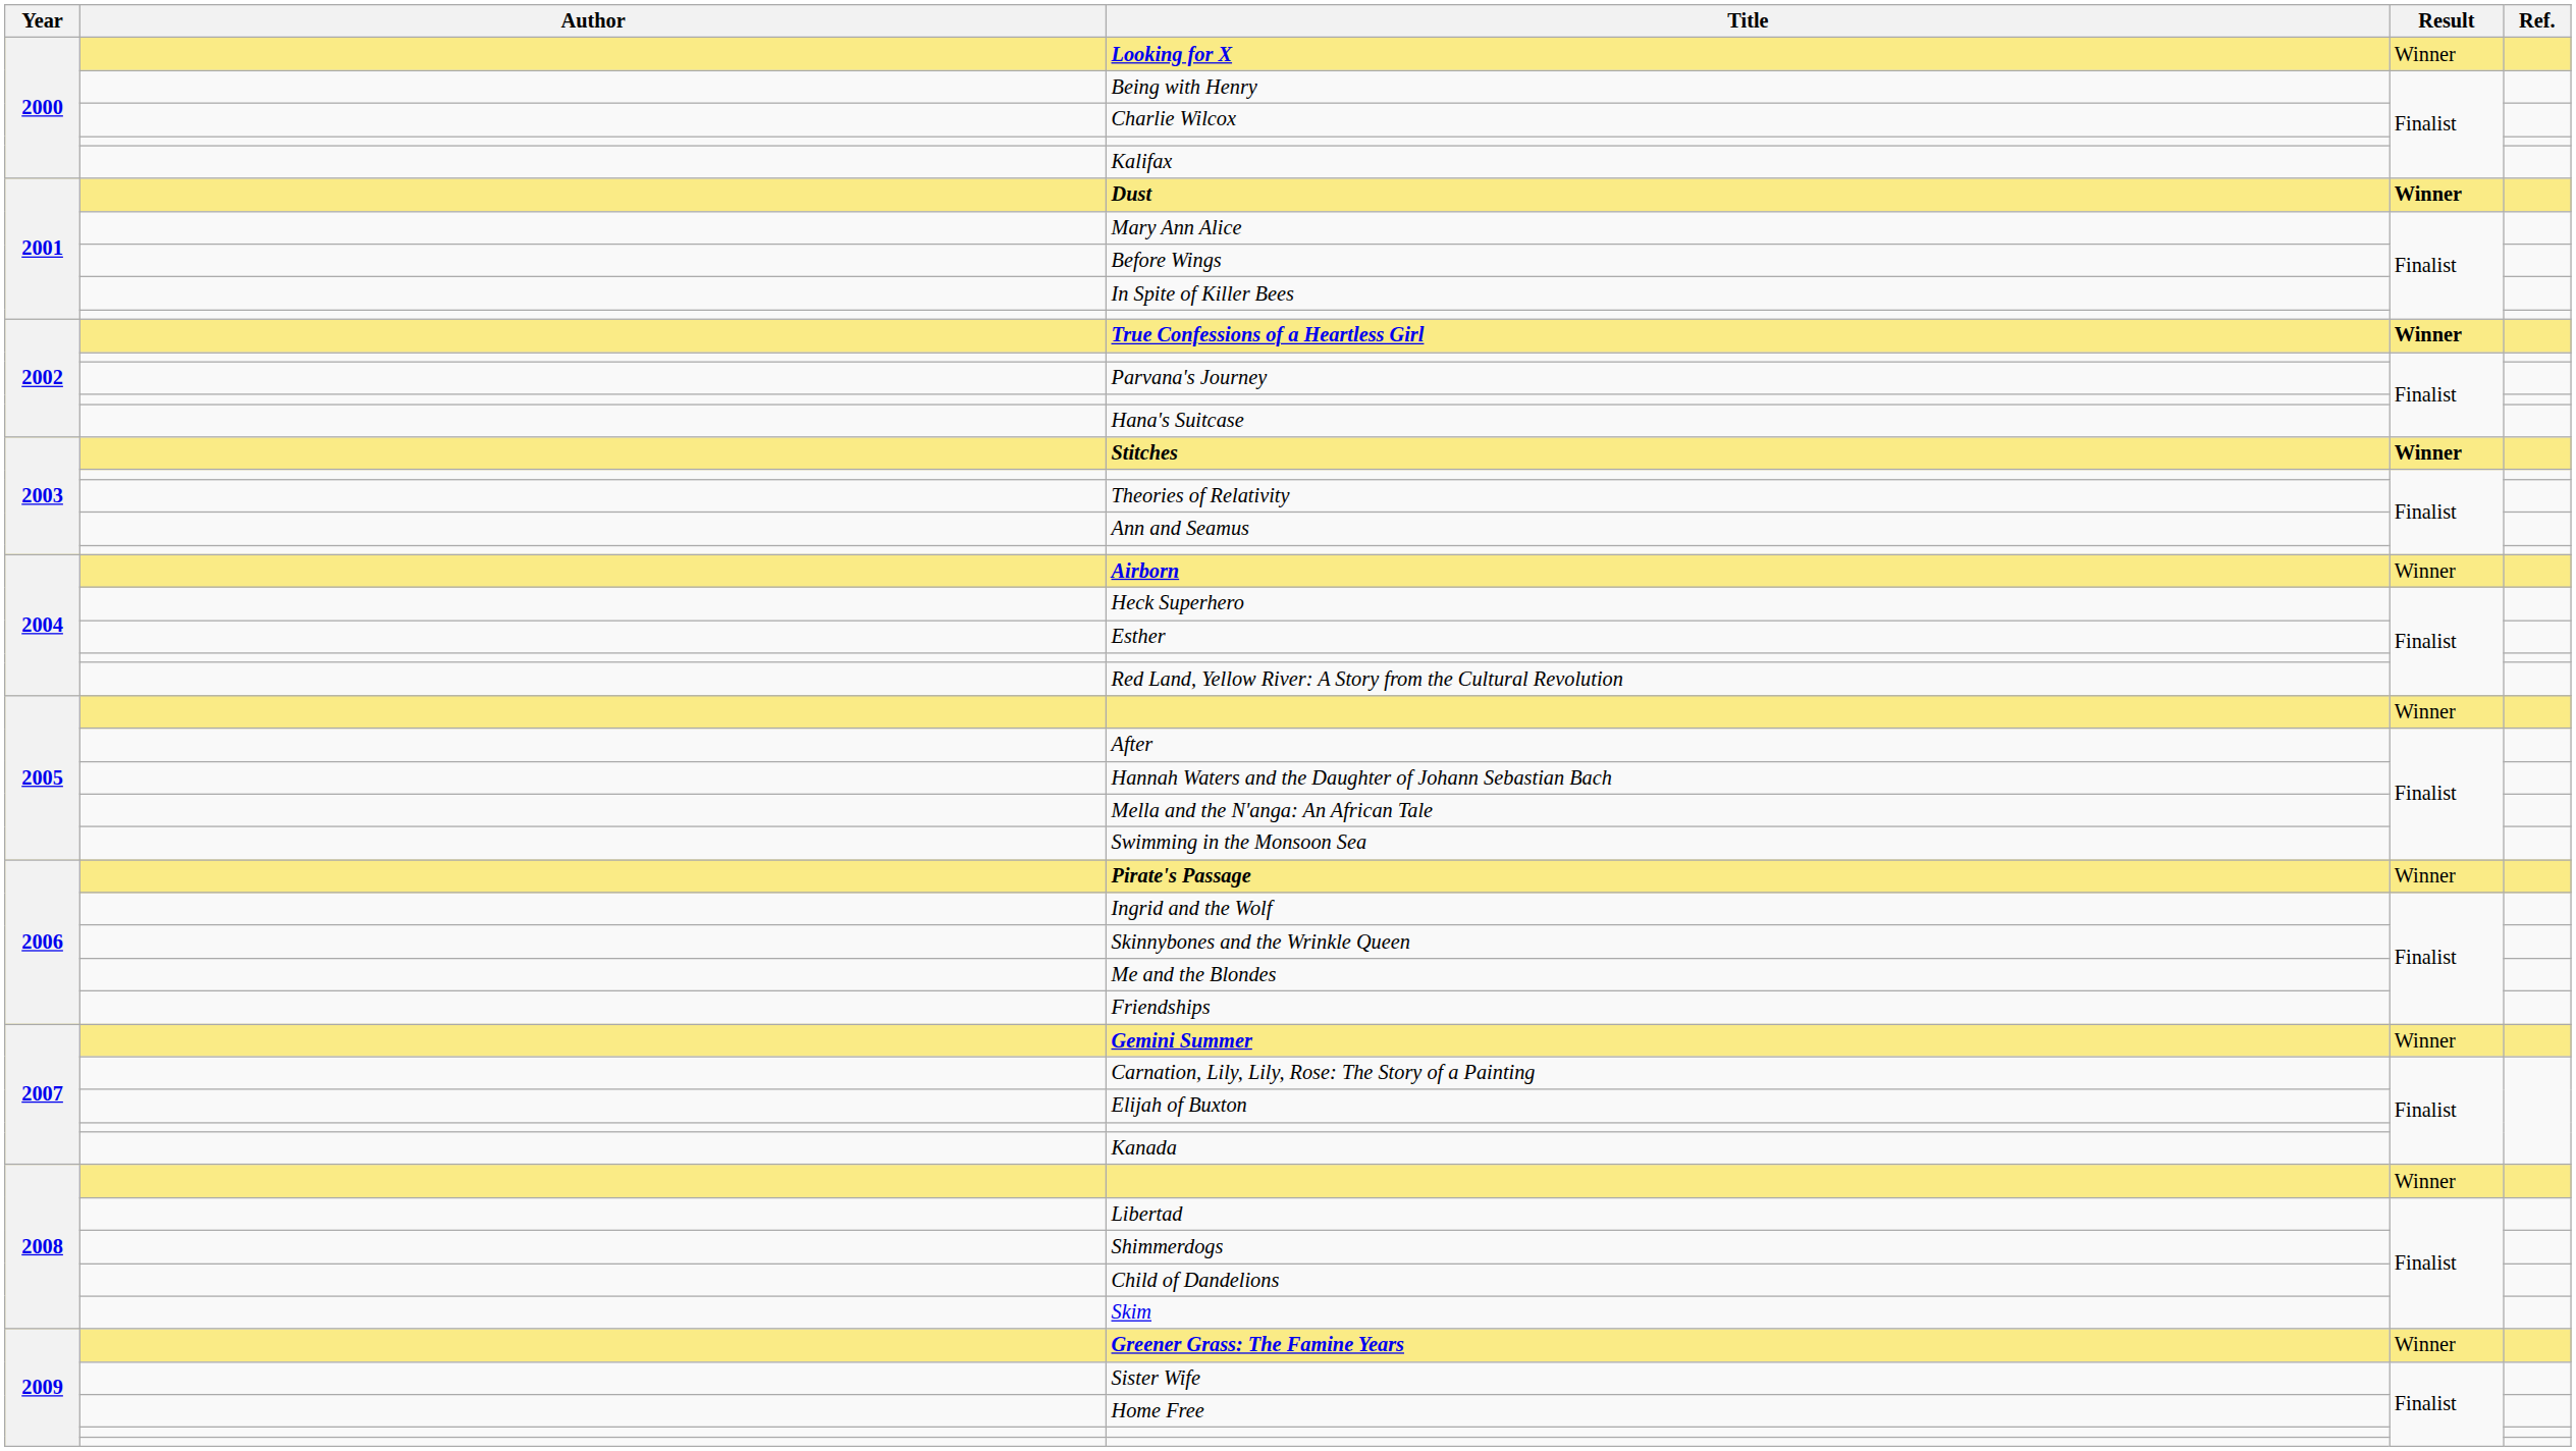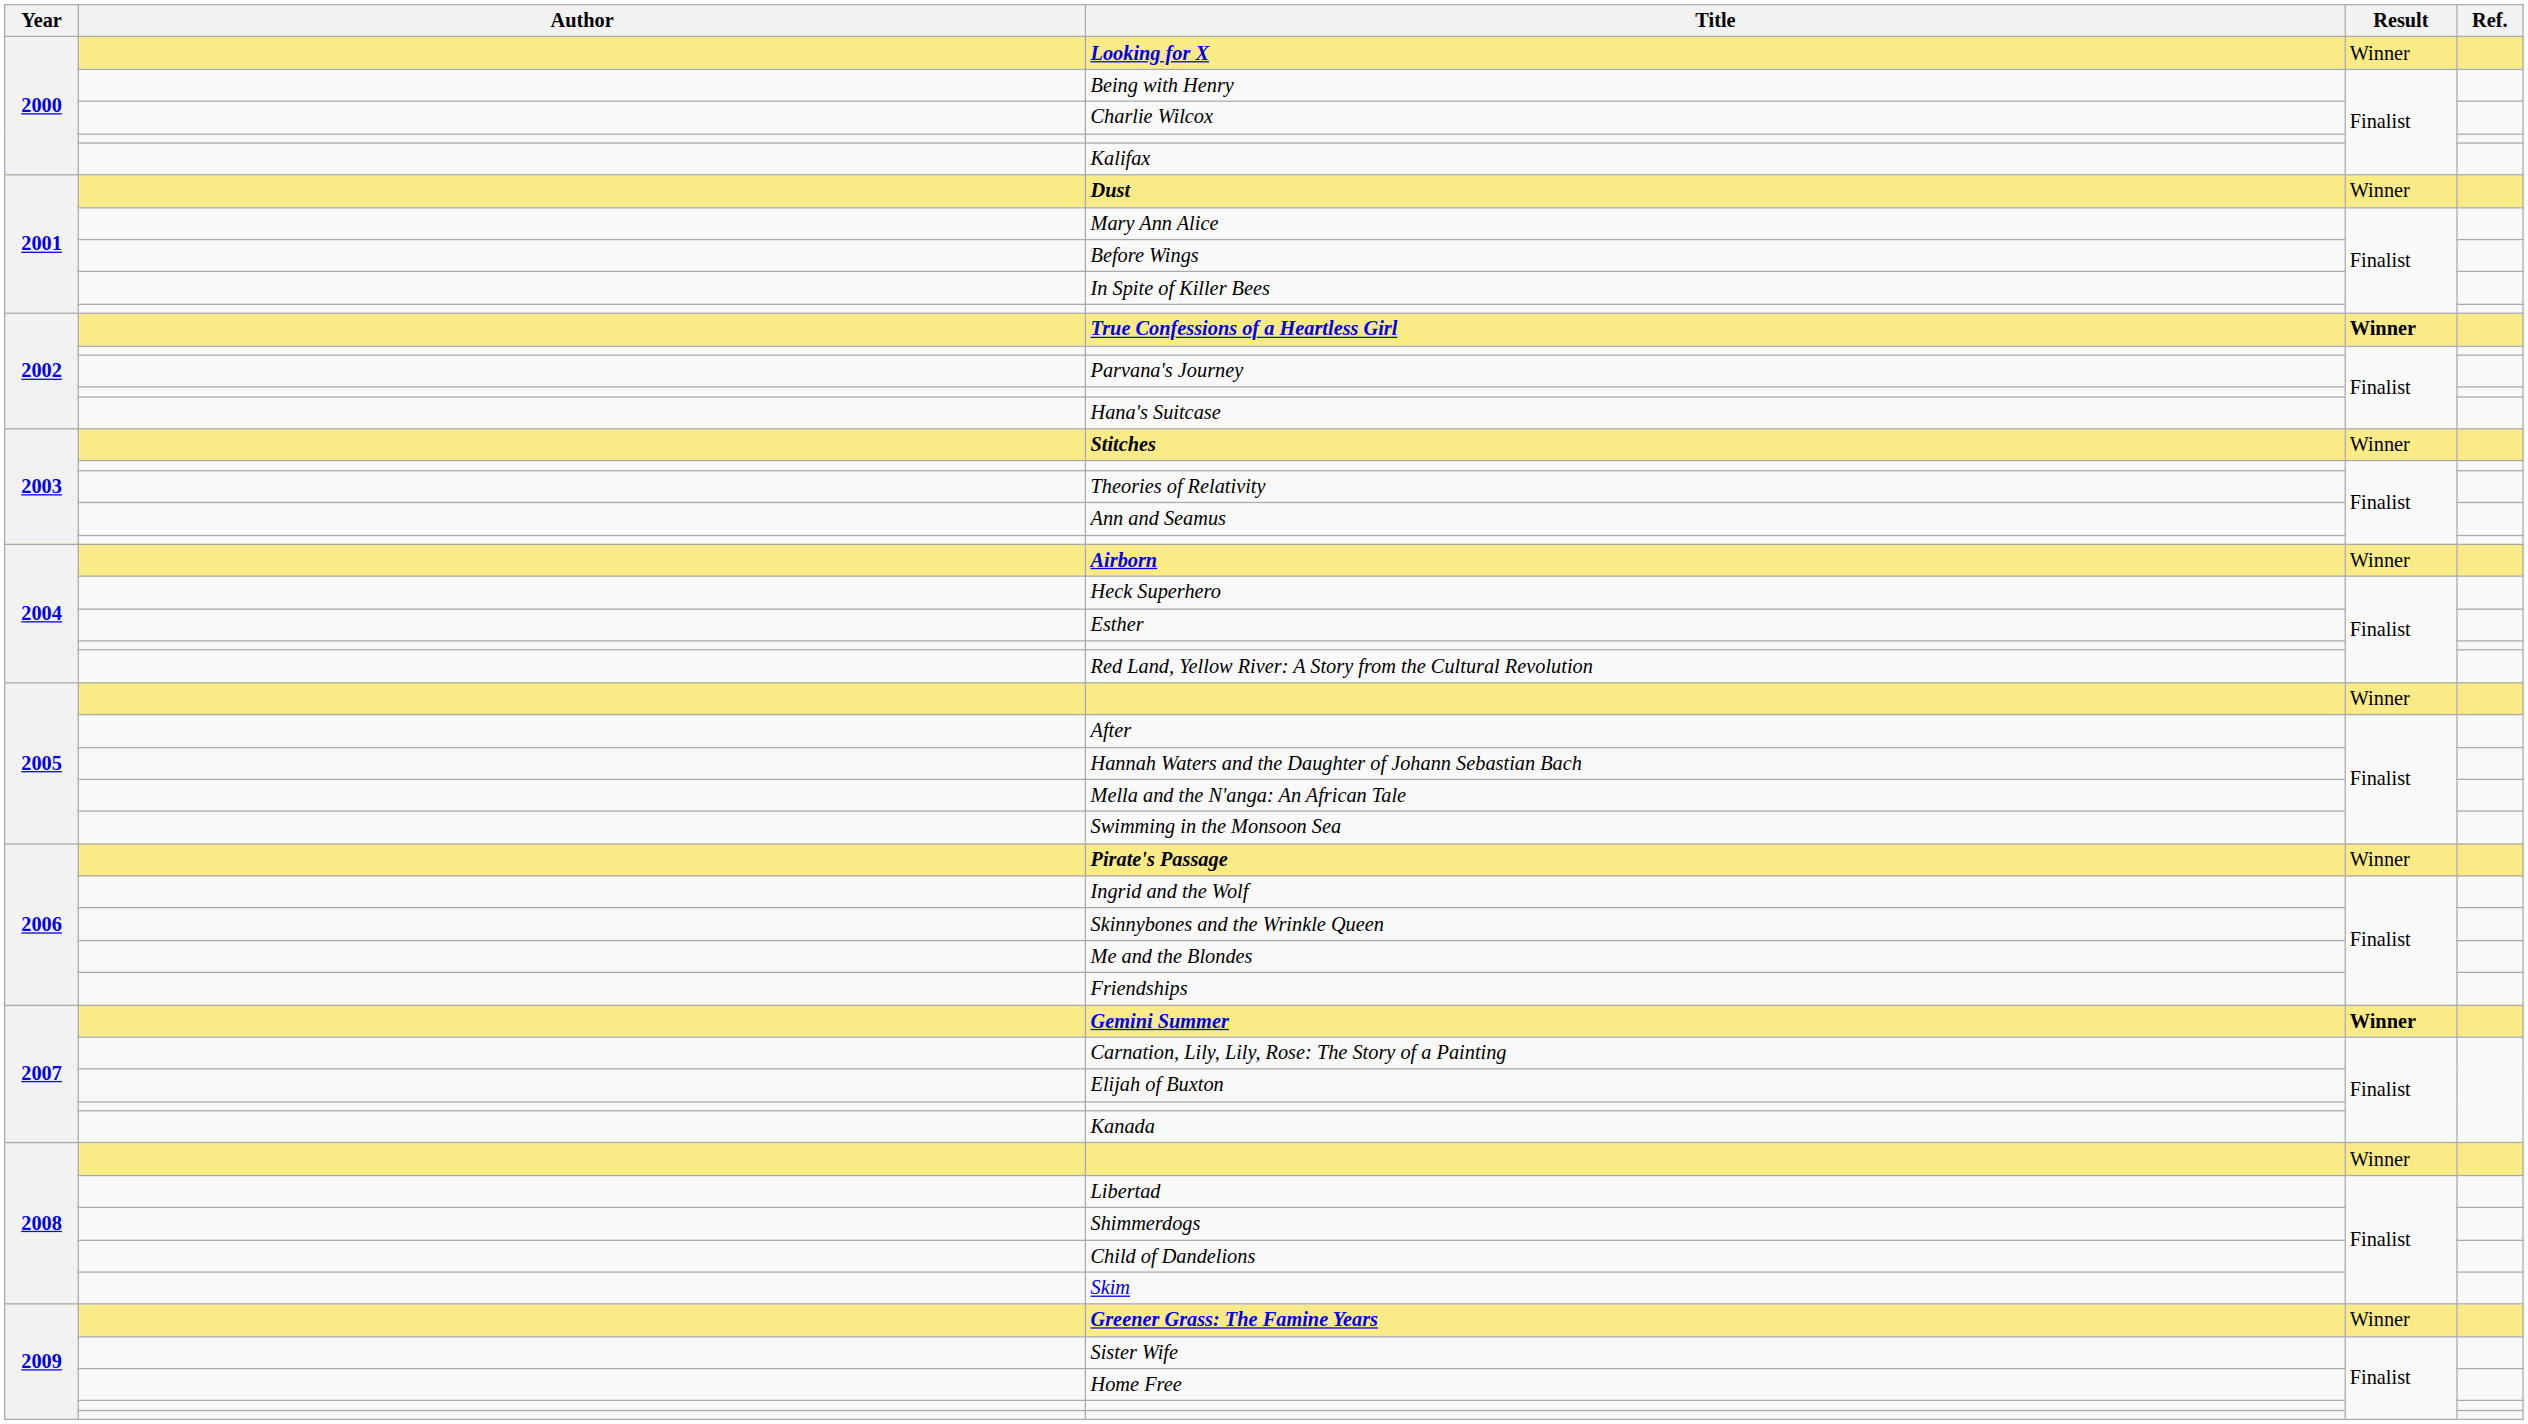Dust | Result: bold -> normal
Stitches | Result: bold -> normal
Gemini Summer | Result: normal -> bold
